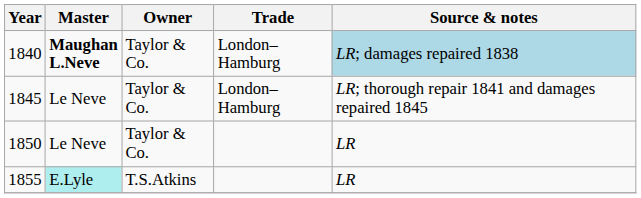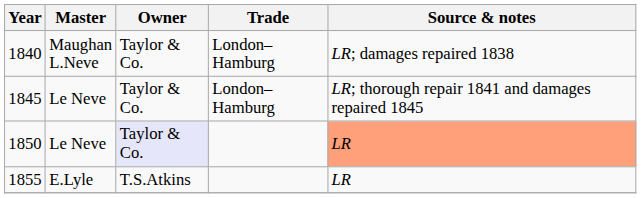1840 | Master: bold -> normal
1840 | Source & notes: lightblue background -> no background
1850 | Owner: no background -> lavender background
1850 | Source & notes: no background -> lightsalmon background
1855 | Master: paleturquoise background -> no background
